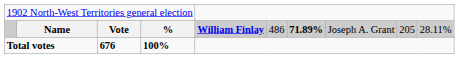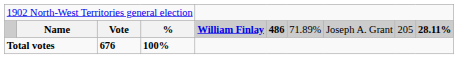row 2 | column 6: normal -> bold
row 2 | column 7: bold -> normal
row 2 | column 10: normal -> bold
